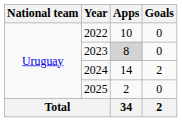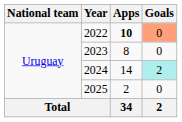2022 | Apps: normal -> bold
2022 | Goals: no background -> lightsalmon background
2023 | Apps: lightgrey background -> no background
2024 | Goals: no background -> paleturquoise background
